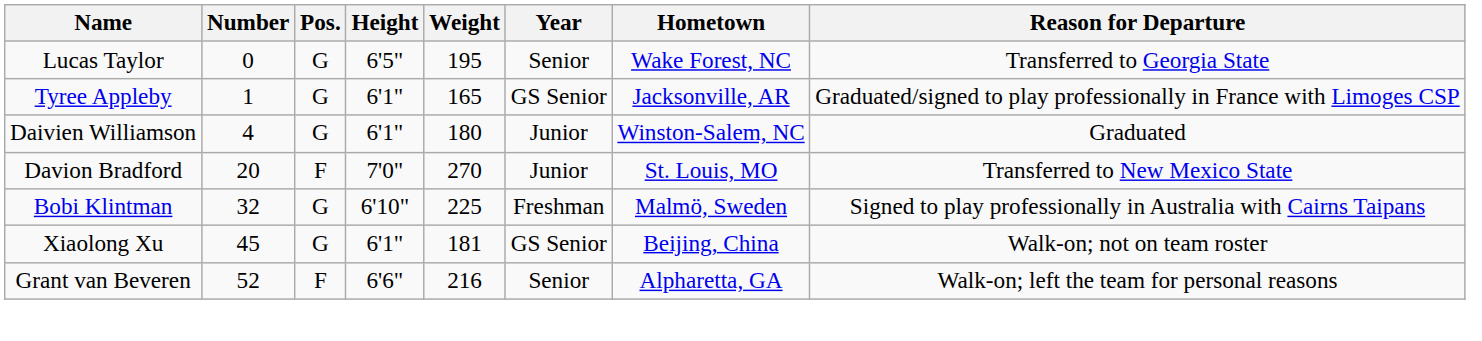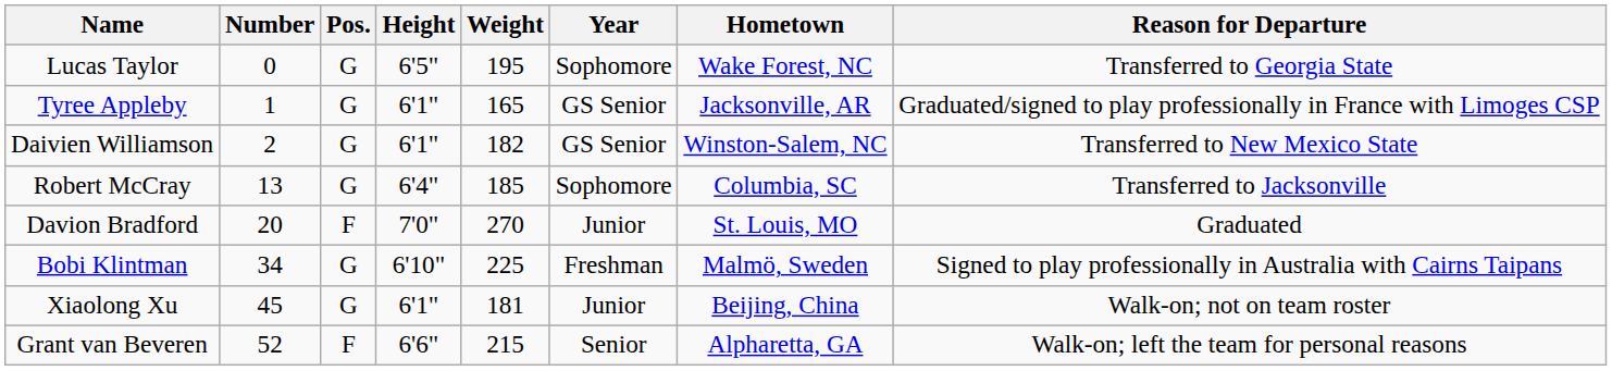Lucas Taylor | Year: Senior -> Sophomore
Daivien Williamson | Number: 4 -> 2
Daivien Williamson | Weight: 180 -> 182
Daivien Williamson | Year: Junior -> GS Senior
Daivien Williamson | Reason for Departure: Graduated -> Transferred to New Mexico State
+ row: Robert McCray | 13 | G | 6'4" | 185 | Sophomore | Columbia, SC | Transferred to Jacksonville
Davion Bradford | Reason for Departure: Transferred to New Mexico State -> Graduated
Bobi Klintman | Number: 32 -> 34
Xiaolong Xu | Year: GS Senior -> Junior
Grant van Beveren | Weight: 216 -> 215
